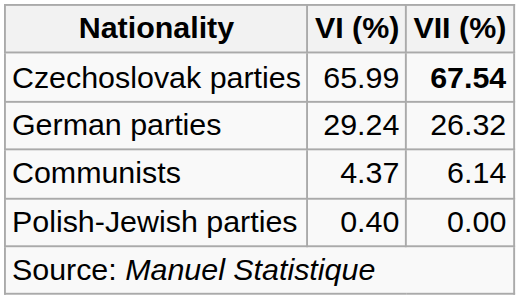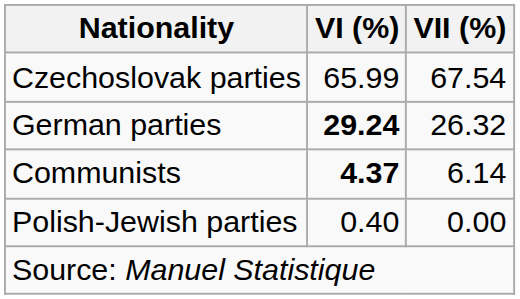Czechoslovak parties | VII (%): bold -> normal
German parties | VI (%): normal -> bold
Communists | VI (%): normal -> bold
